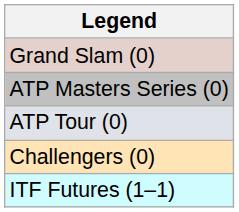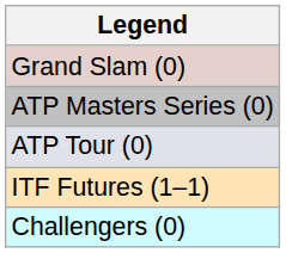row 5 | column 1: Challengers (0) -> ITF Futures (1–1)
row 6 | column 1: ITF Futures (1–1) -> Challengers (0)
